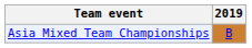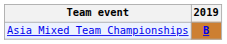Asia Mixed Team Championships | 2019: normal -> bold
